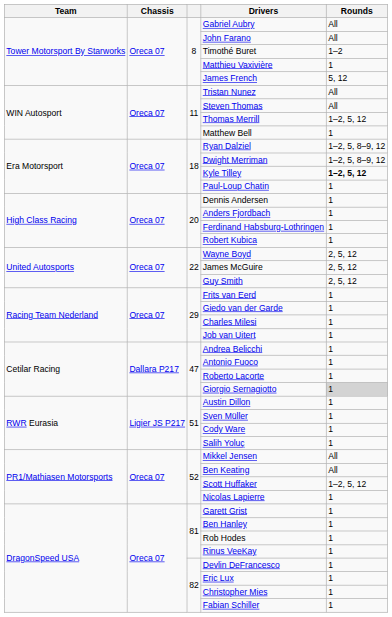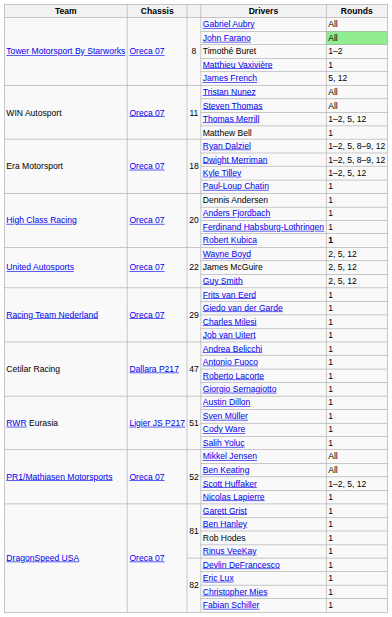John Farano | Rounds: no background -> lightgreen background
Kyle Tilley | Rounds: bold -> normal
Robert Kubica | Rounds: normal -> bold
Giorgio Sernagiotto | Rounds: lightgrey background -> no background
